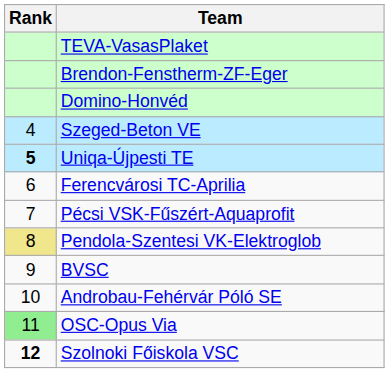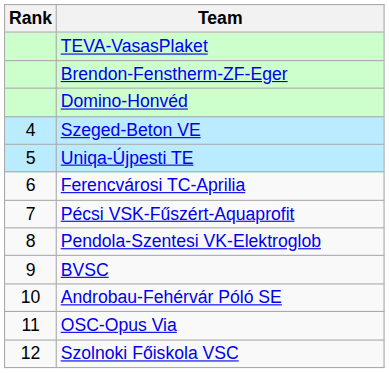Uniqa-Újpesti TE | Rank: bold -> normal
Pendola-Szentesi VK-Elektroglob | Rank: khaki background -> no background
OSC-Opus Via | Rank: lightgreen background -> no background
Szolnoki Főiskola VSC | Rank: bold -> normal
